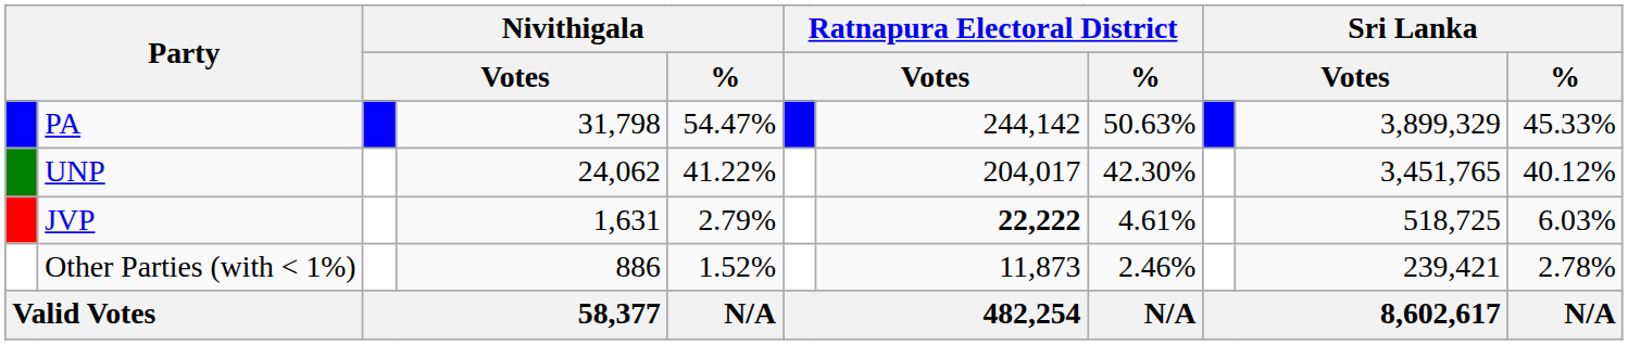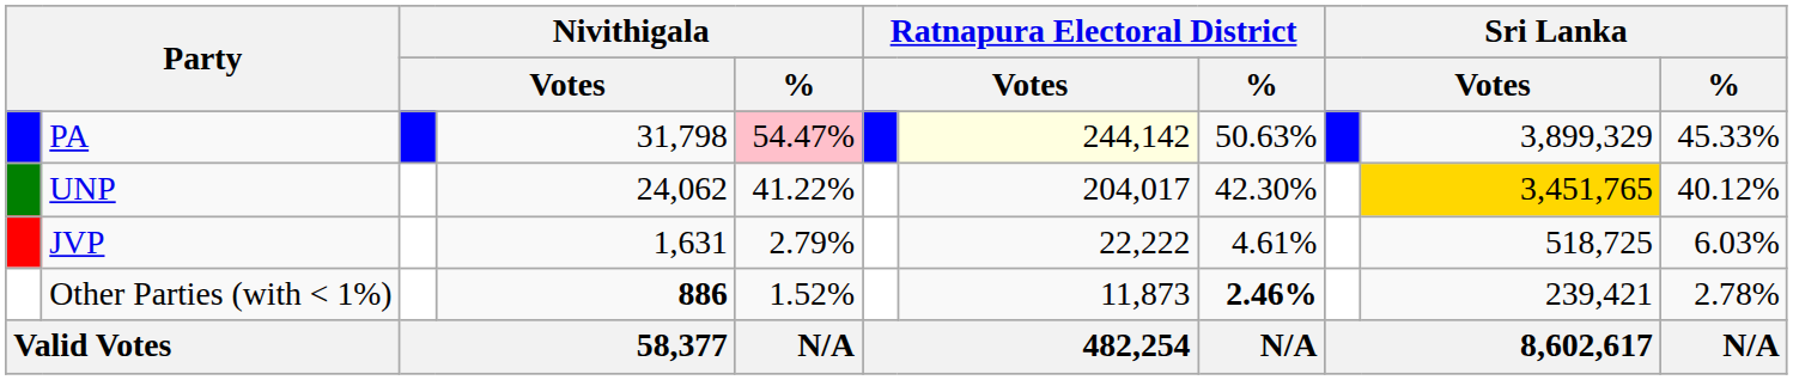PA | Nivithigala / %: no background -> pink background
PA | column 7: no background -> lightyellow background
UNP | column 10: no background -> gold background
JVP | column 7: bold -> normal
Other Parties (with < 1%) | column 4: normal -> bold
Other Parties (with < 1%) | Ratnapura Electoral District / %: normal -> bold
